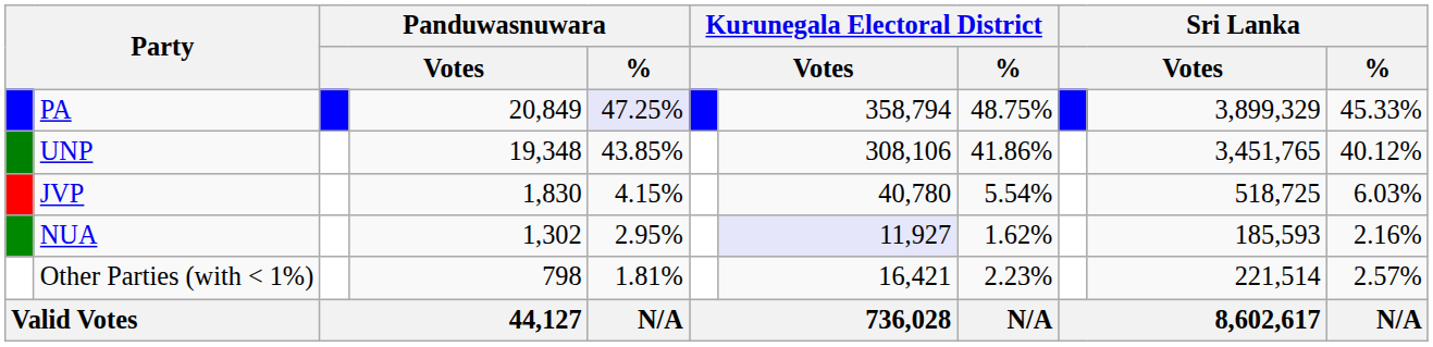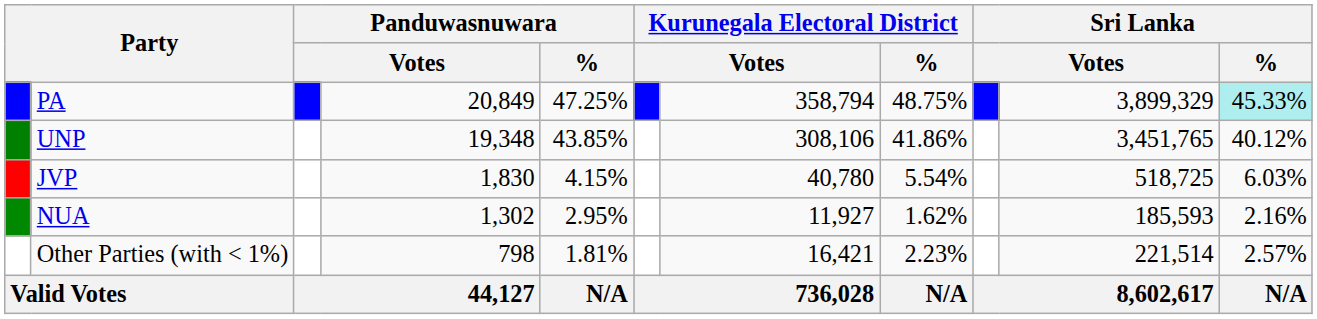PA | Panduwasnuwara / %: lavender background -> no background
PA | Sri Lanka / %: no background -> paleturquoise background
NUA | column 7: lavender background -> no background
